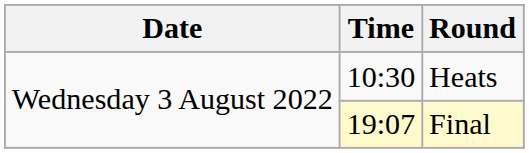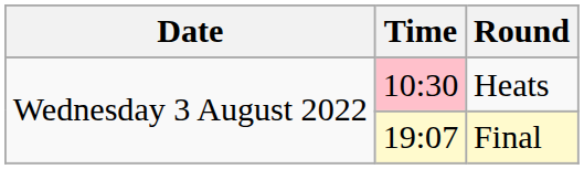Heats | Time: no background -> pink background
